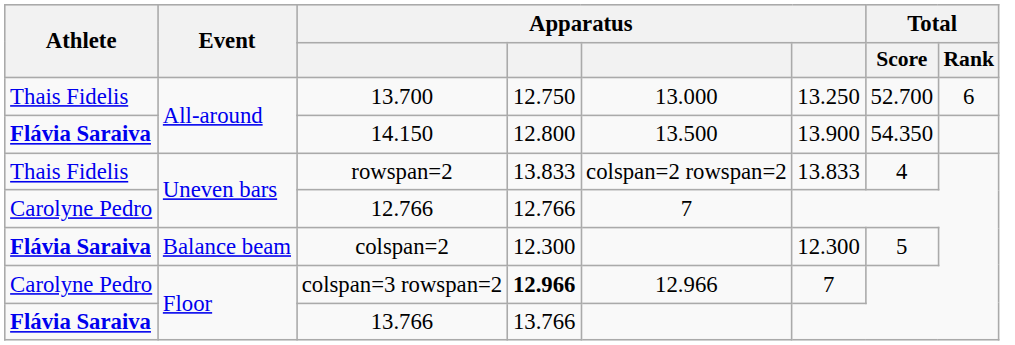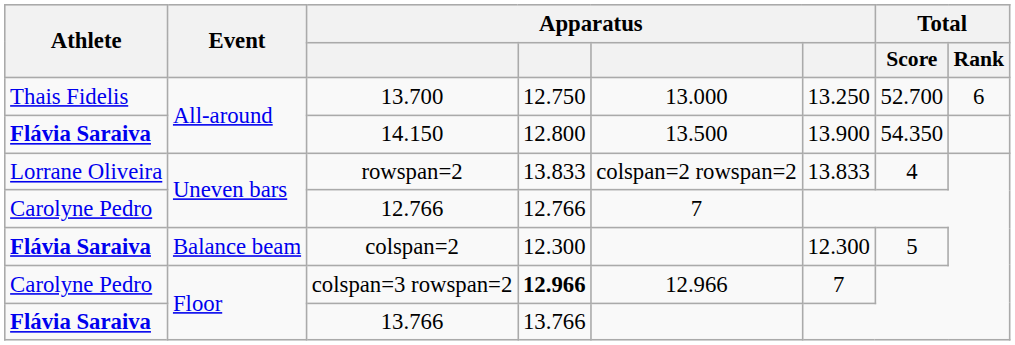rowspan=2 | Athlete: Thais Fidelis -> Lorrane Oliveira
